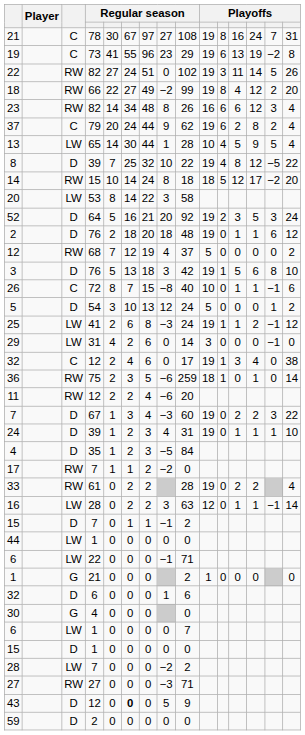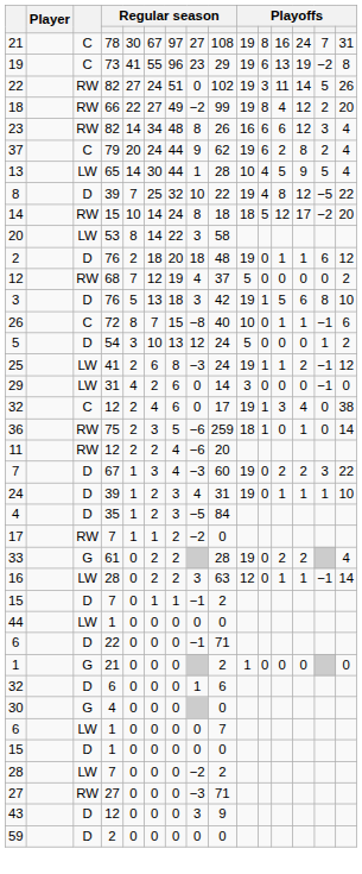- row: 52 | D | 64 | 5 | 16 | 21 | 20 | 92 | 19 | 2 | 3 | 5 | 3 | 24
33 | column 3: RW -> G
6 / 22 | column 3: LW -> D
43 | column 6: bold -> normal
43 | column 8: 5 -> 3
